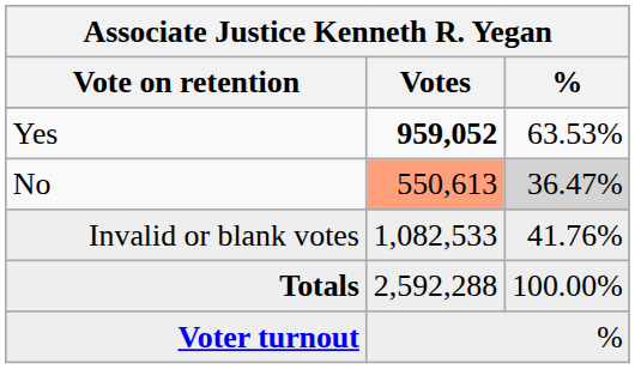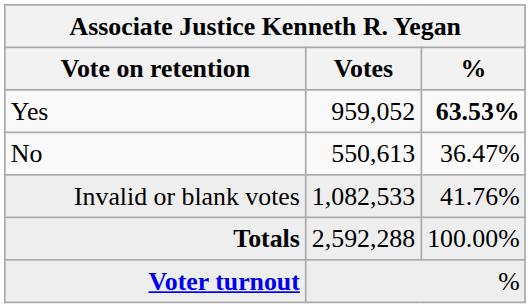Yes | Votes: bold -> normal
Yes | %: normal -> bold
No | Votes: lightsalmon background -> no background
No | %: lightgrey background -> no background
